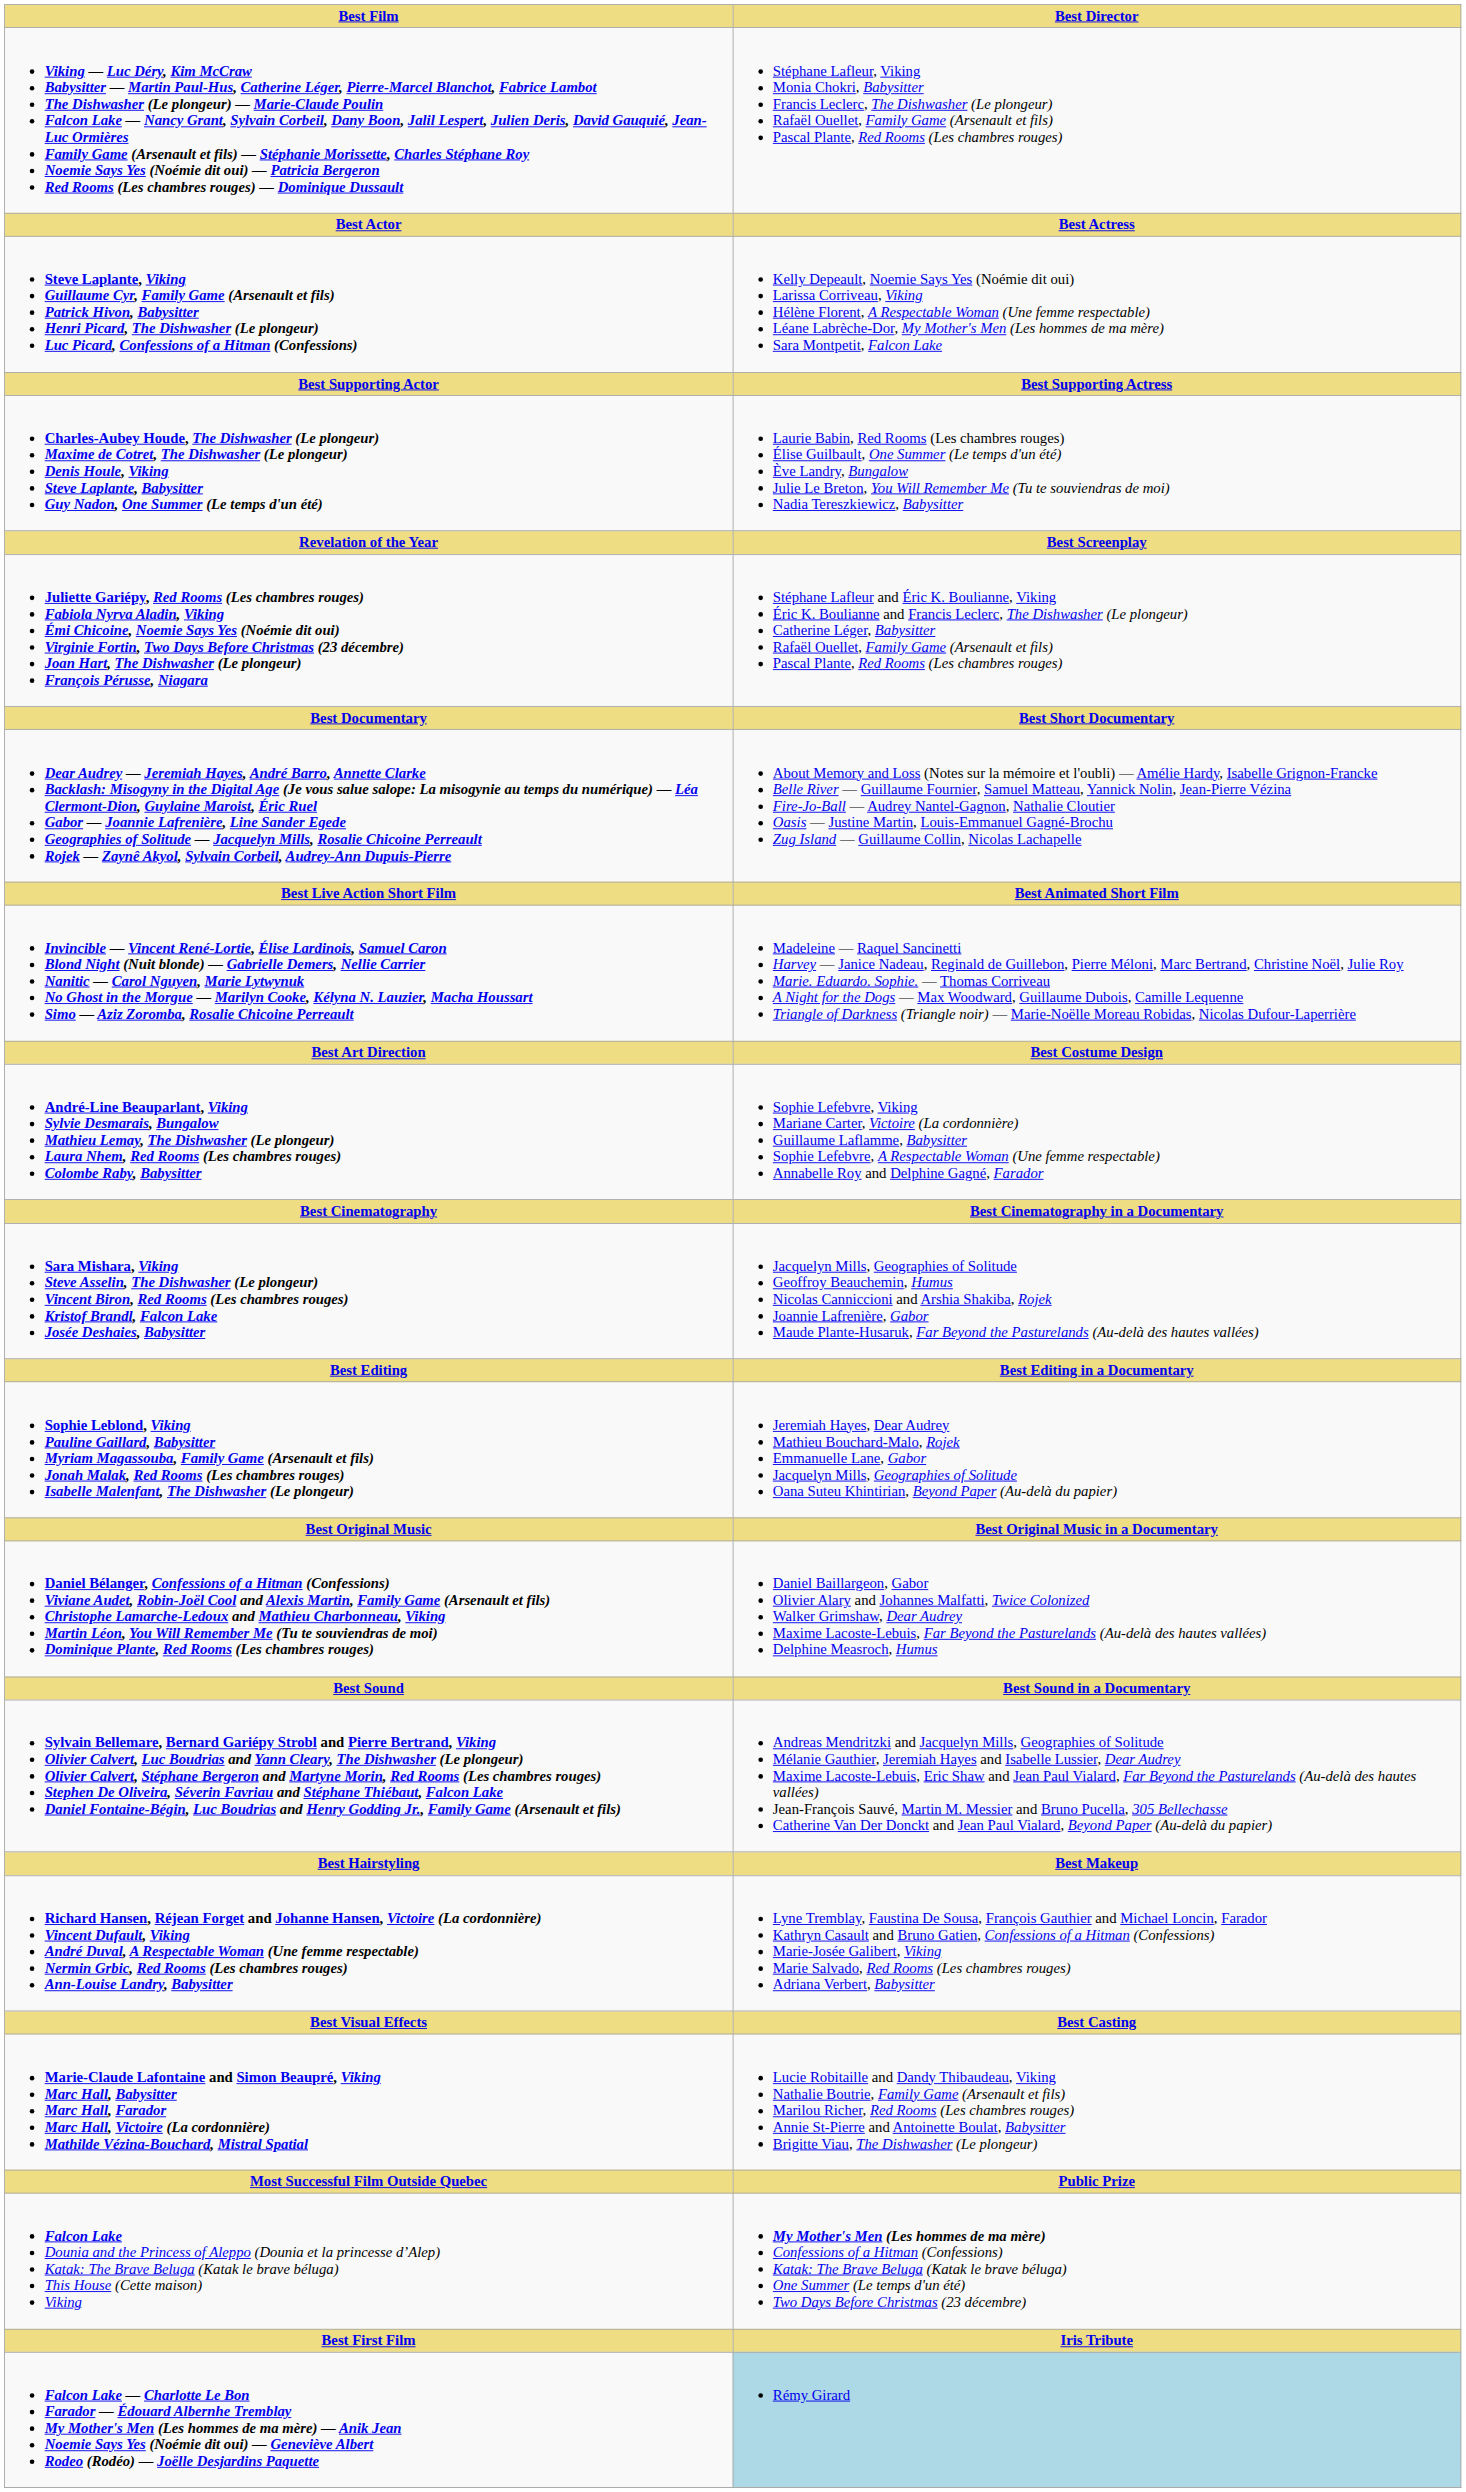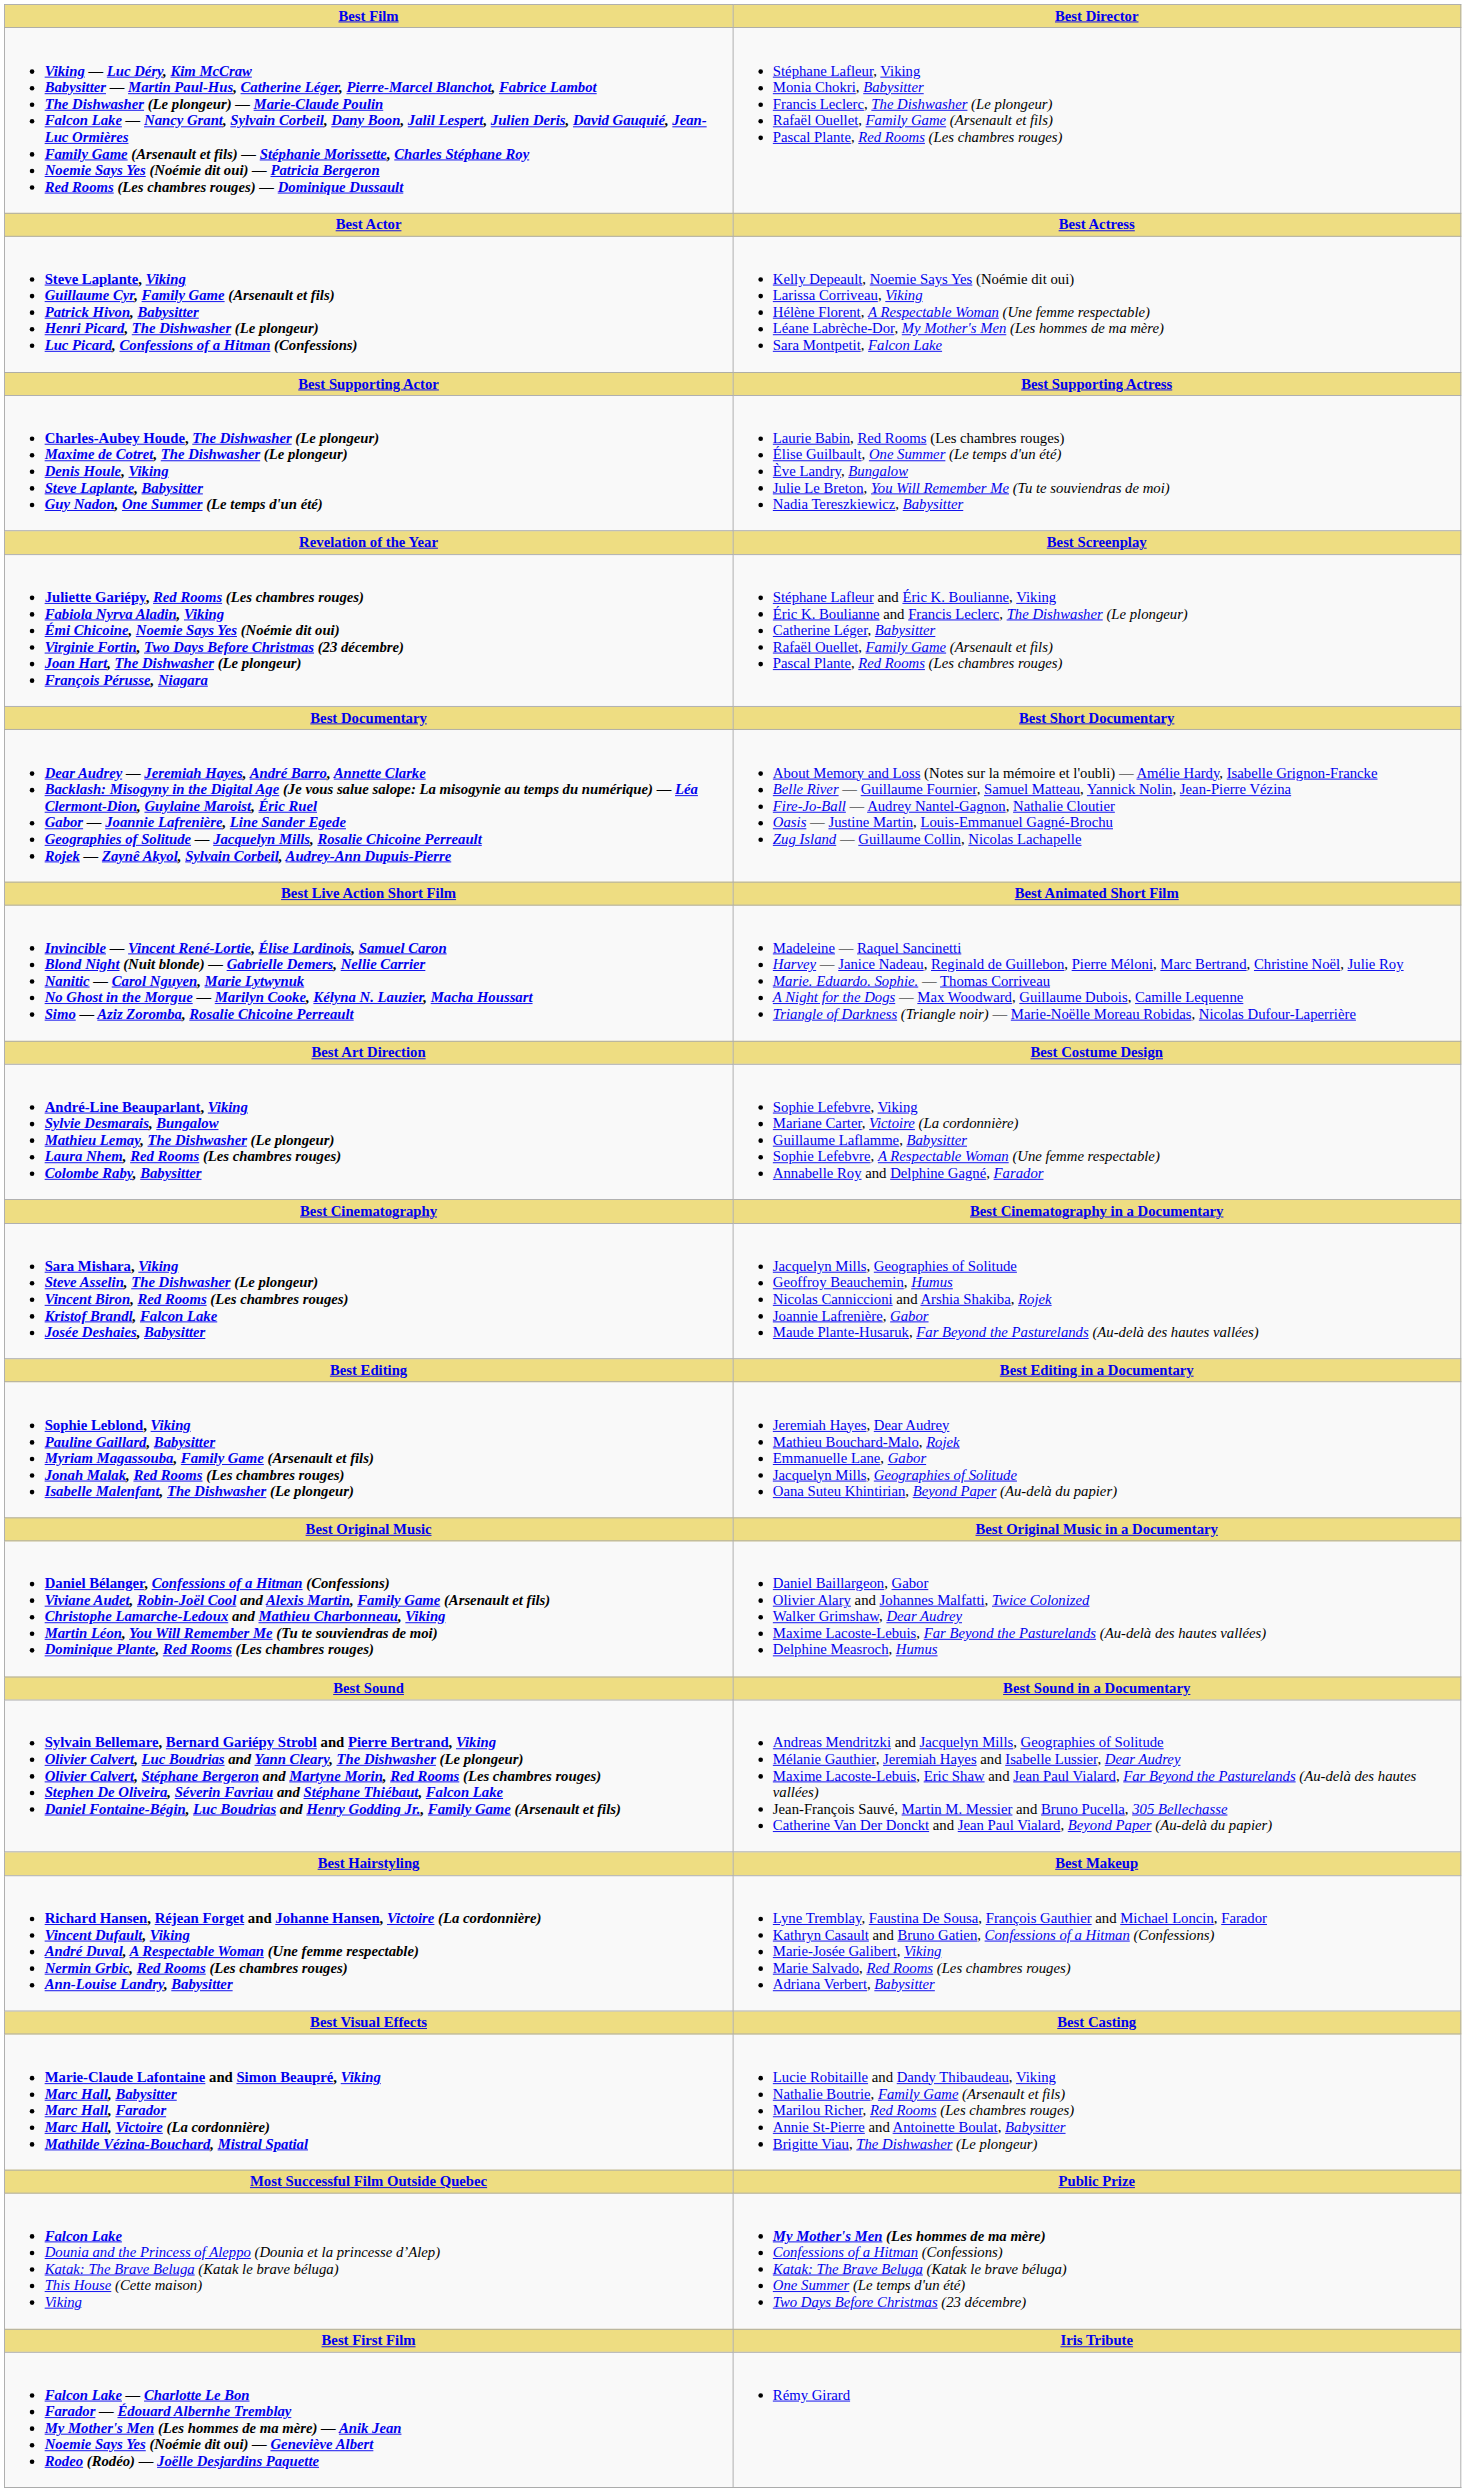row 30 | Best Director: lightblue background -> no background
